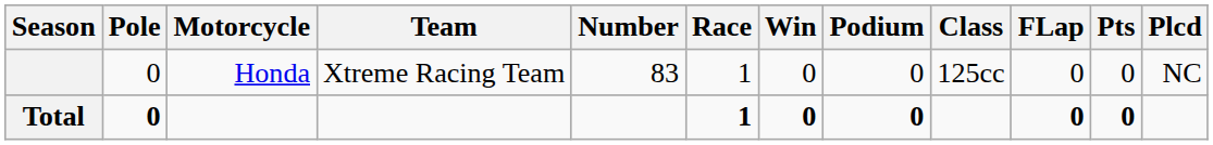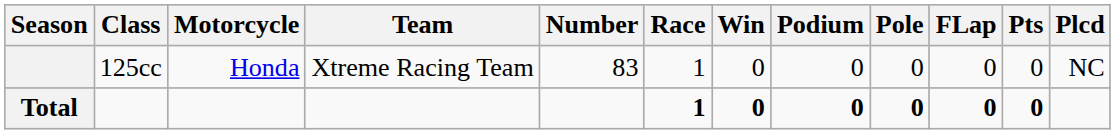columns swapped: Class <-> Pole
